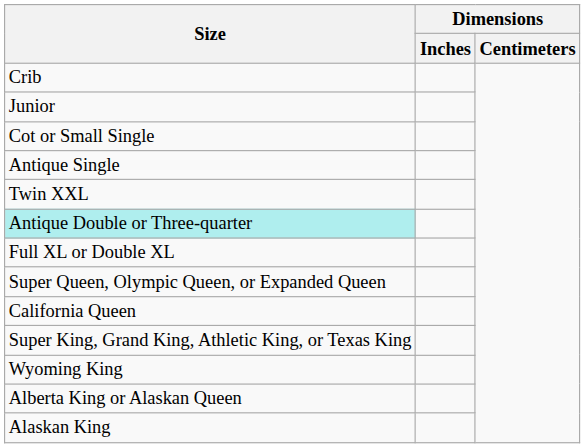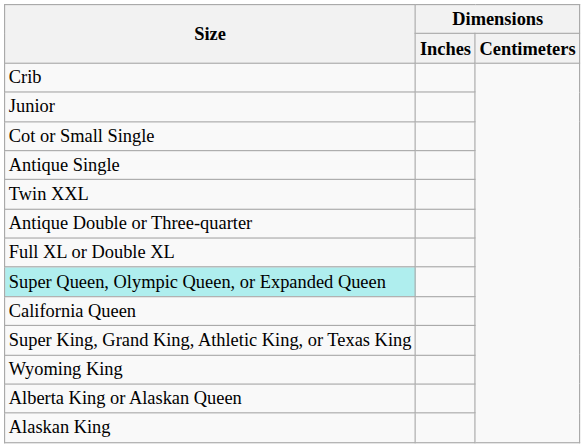Antique Double or Three-quarter | Size: paleturquoise background -> no background
Super Queen, Olympic Queen, or Expanded Queen | Size: no background -> paleturquoise background
